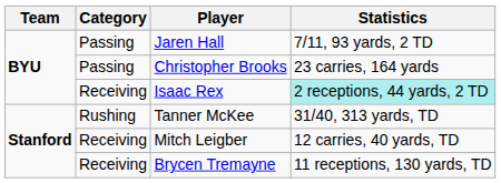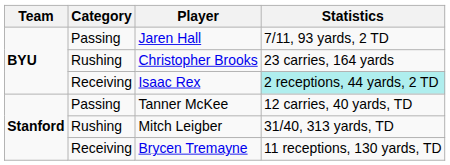Christopher Brooks | Category: Passing -> Rushing
Tanner McKee | Category: Rushing -> Passing
Tanner McKee | Statistics: 31/40, 313 yards, TD -> 12 carries, 40 yards, TD
Mitch Leigber | Category: Receiving -> Rushing
Mitch Leigber | Statistics: 12 carries, 40 yards, TD -> 31/40, 313 yards, TD
